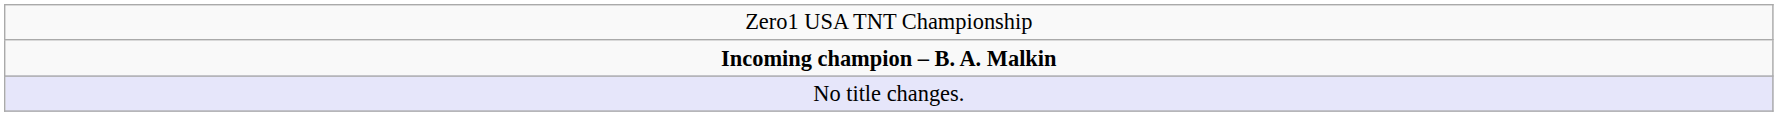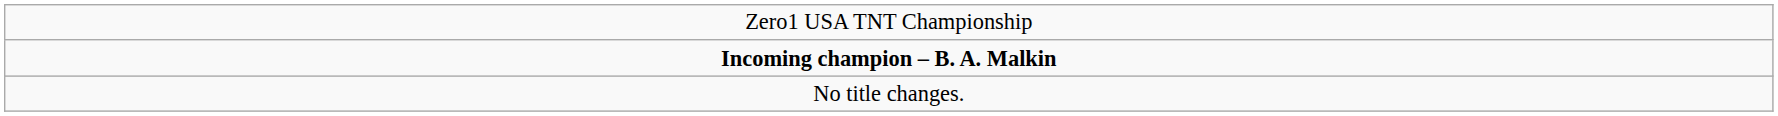No title changes. | column 1: lavender background -> no background
